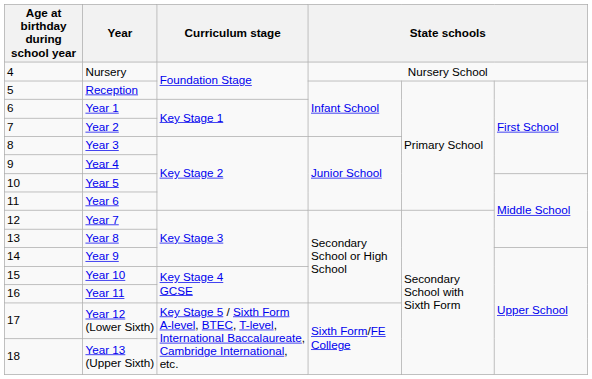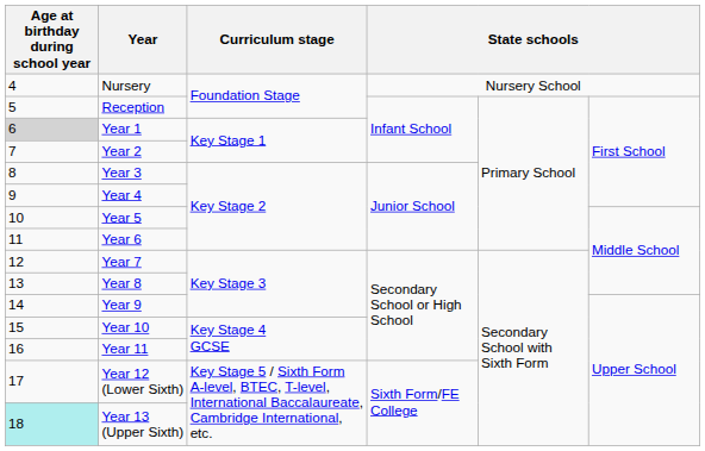Year 1 | Age at birthday during school year: no background -> lightgrey background
Year 13 (Upper Sixth) | Age at birthday during school year: no background -> paleturquoise background
